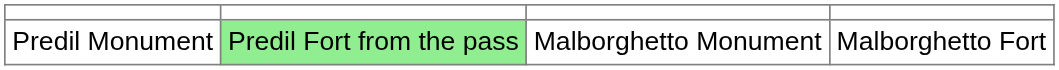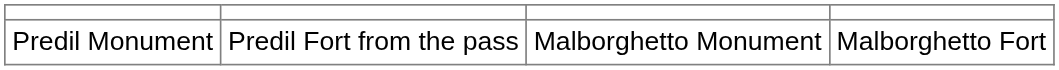Predil Monument | column 2: lightgreen background -> no background
